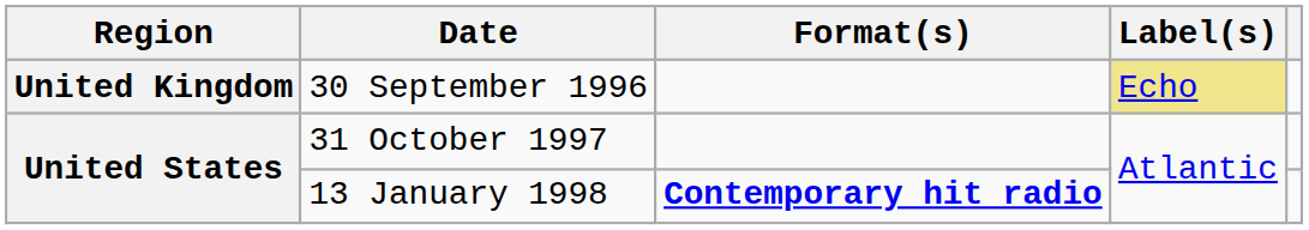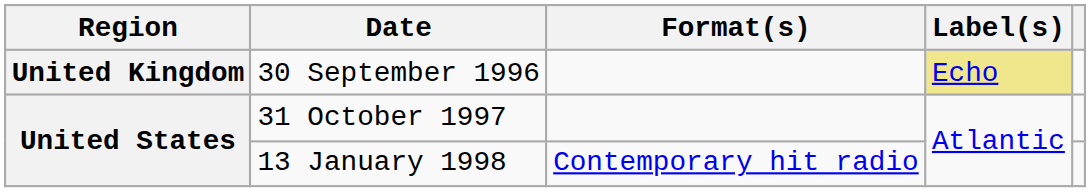13 January 1998 | Format(s): bold -> normal
